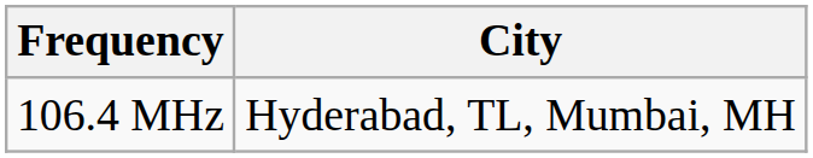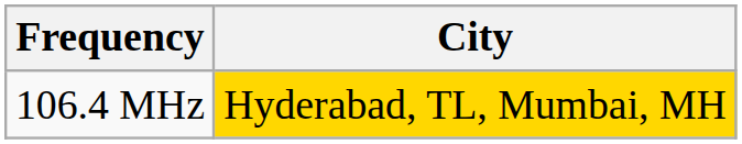106.4 MHz | City: no background -> gold background
